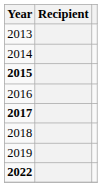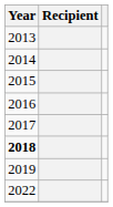2015 | Year: bold -> normal
2017 | Year: bold -> normal
2018 | Year: normal -> bold
2022 | Year: bold -> normal
